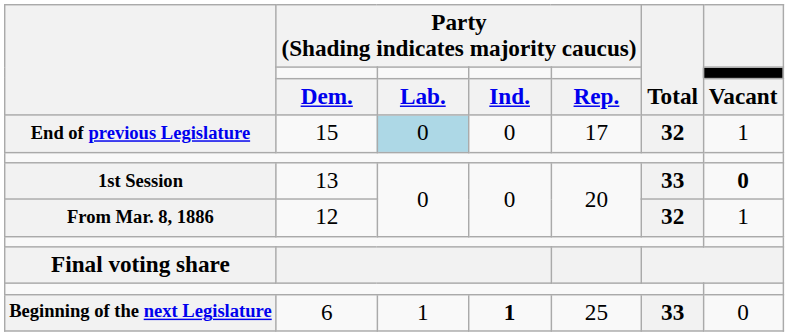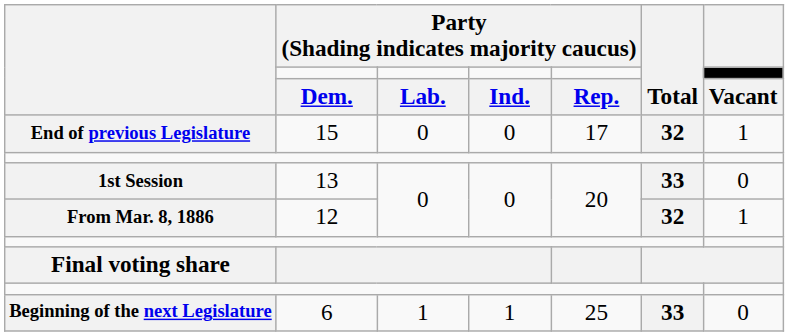End of previous Legislature | column 3: lightblue background -> no background
1st Session | column 7: bold -> normal
Beginning of the next Legislature | column 4: bold -> normal
